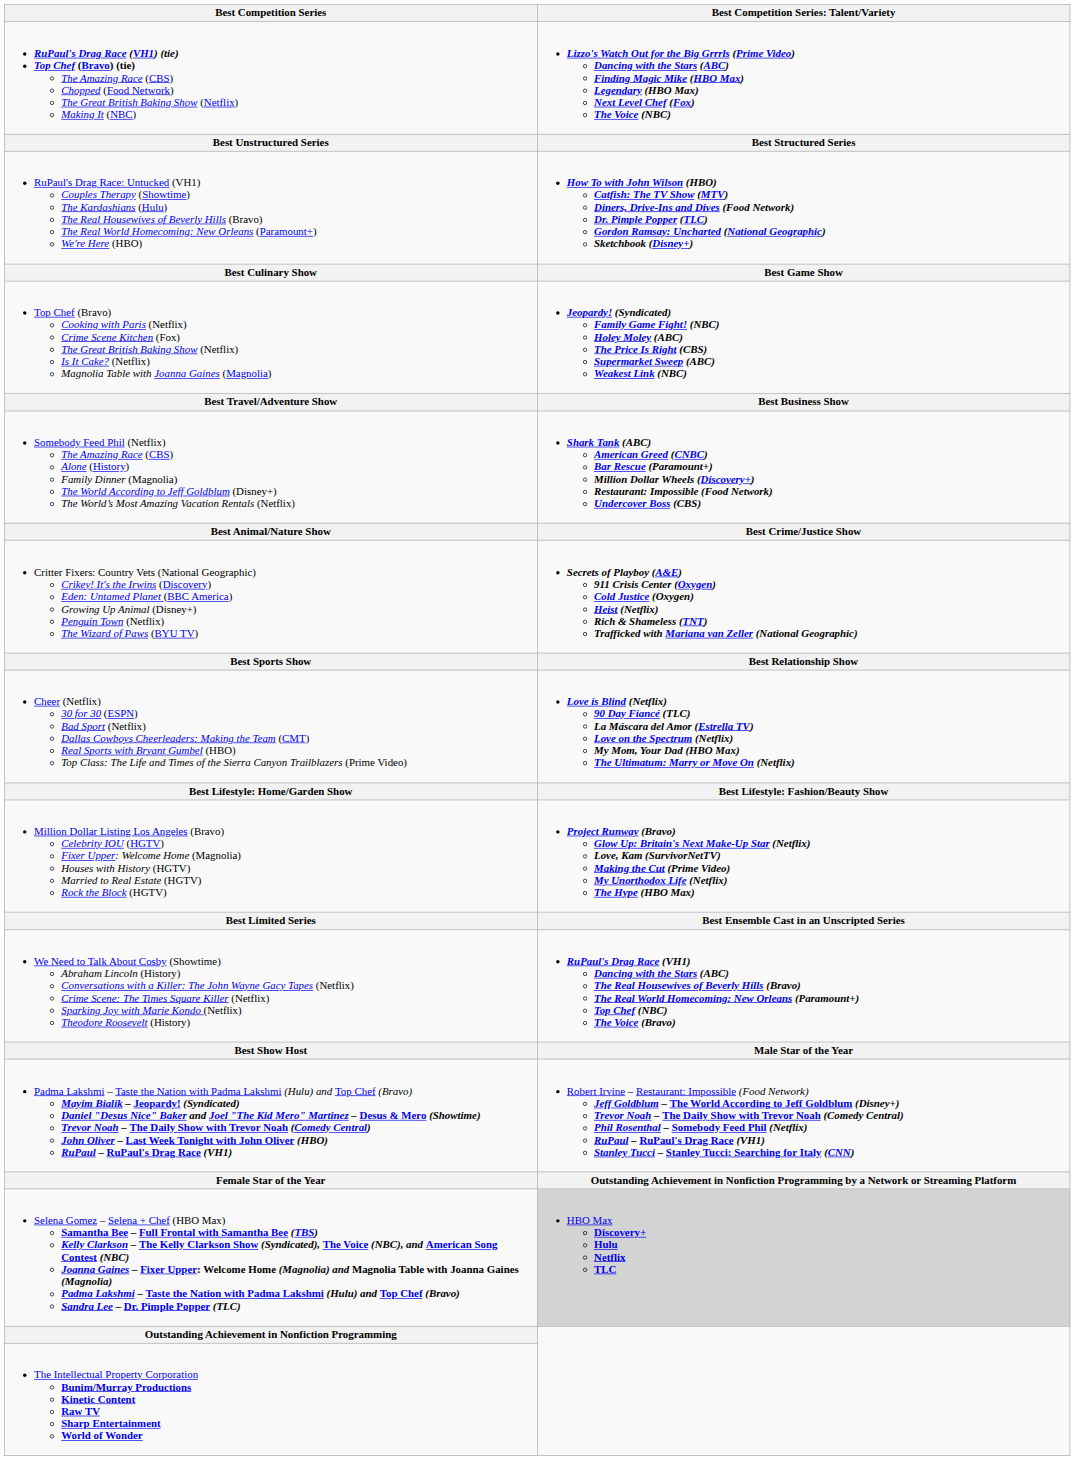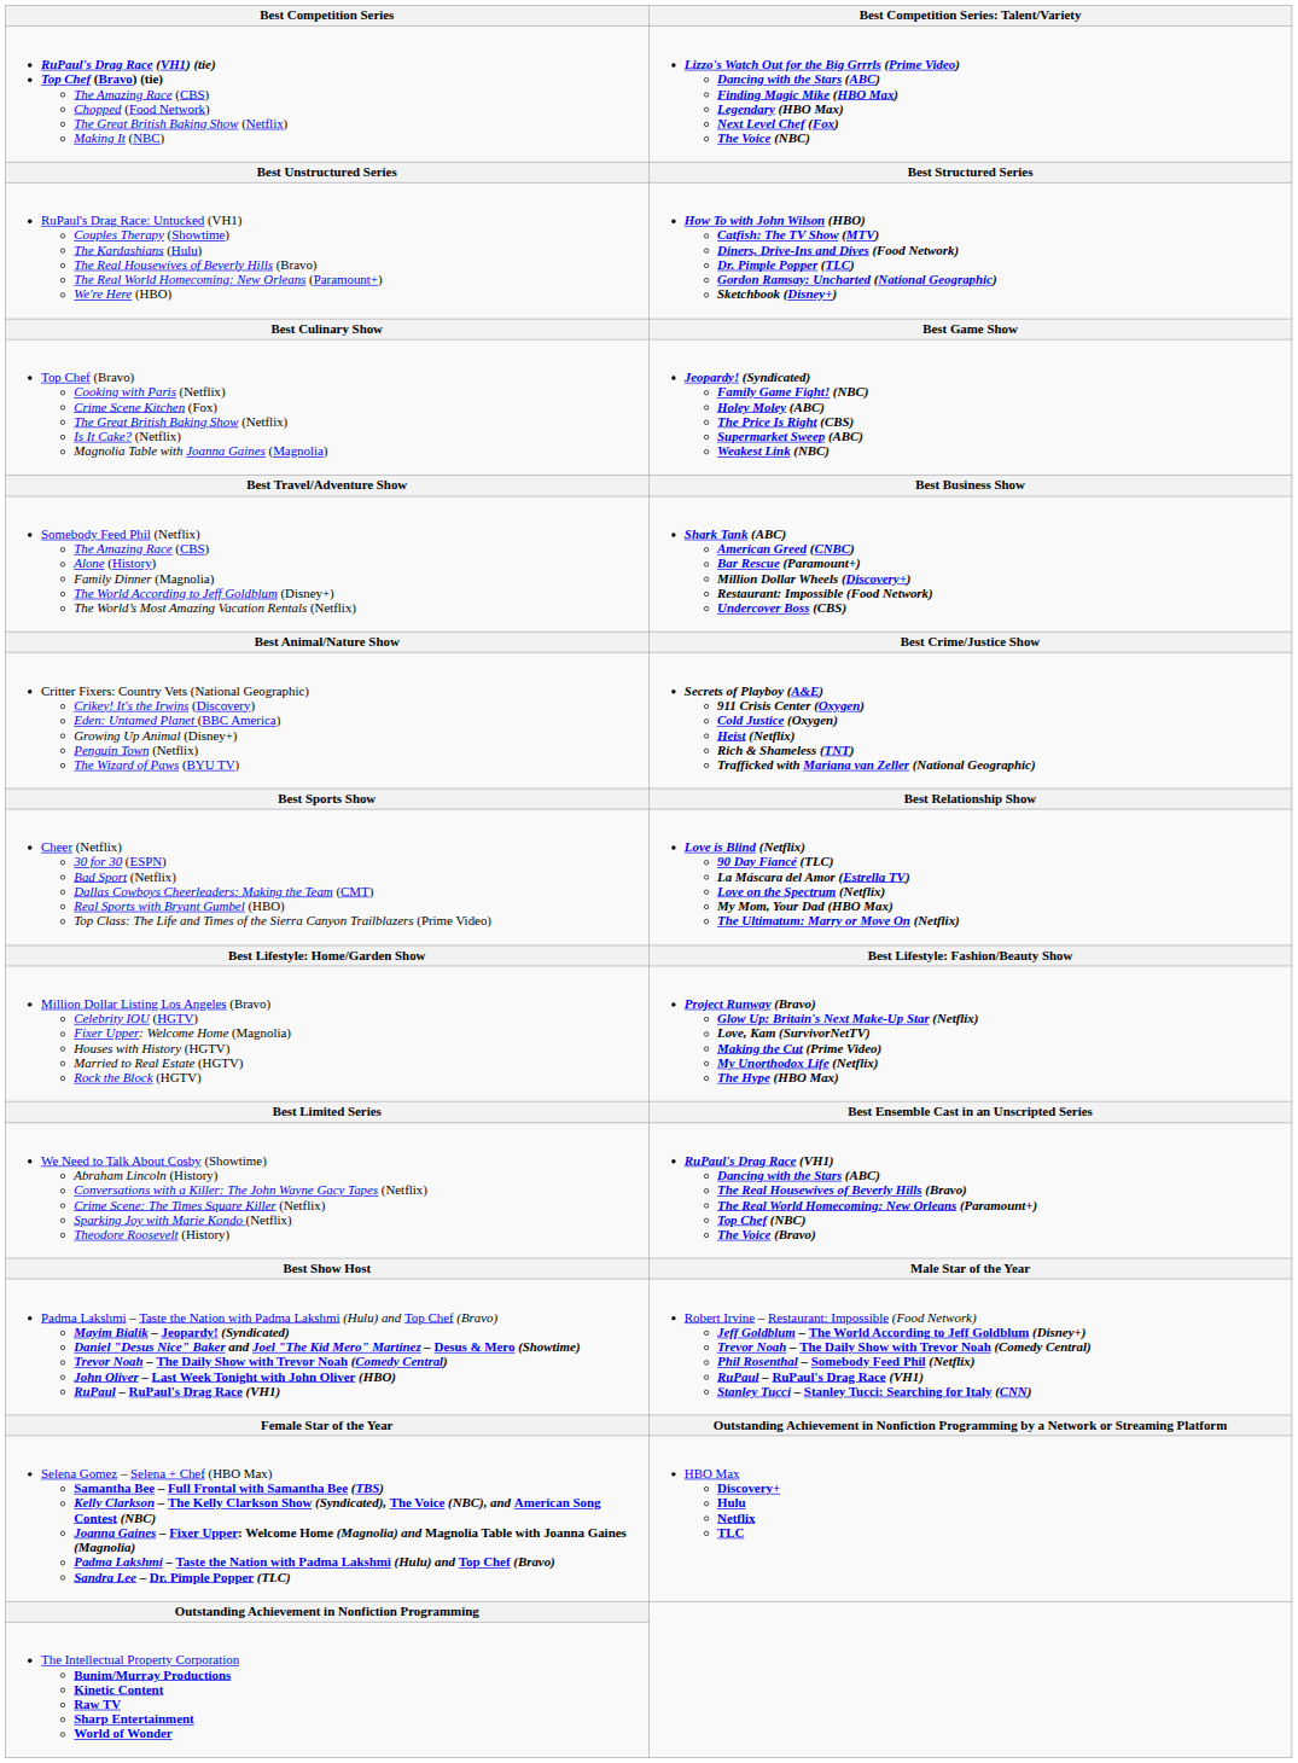row 20 | column 2: lightgrey background -> no background
